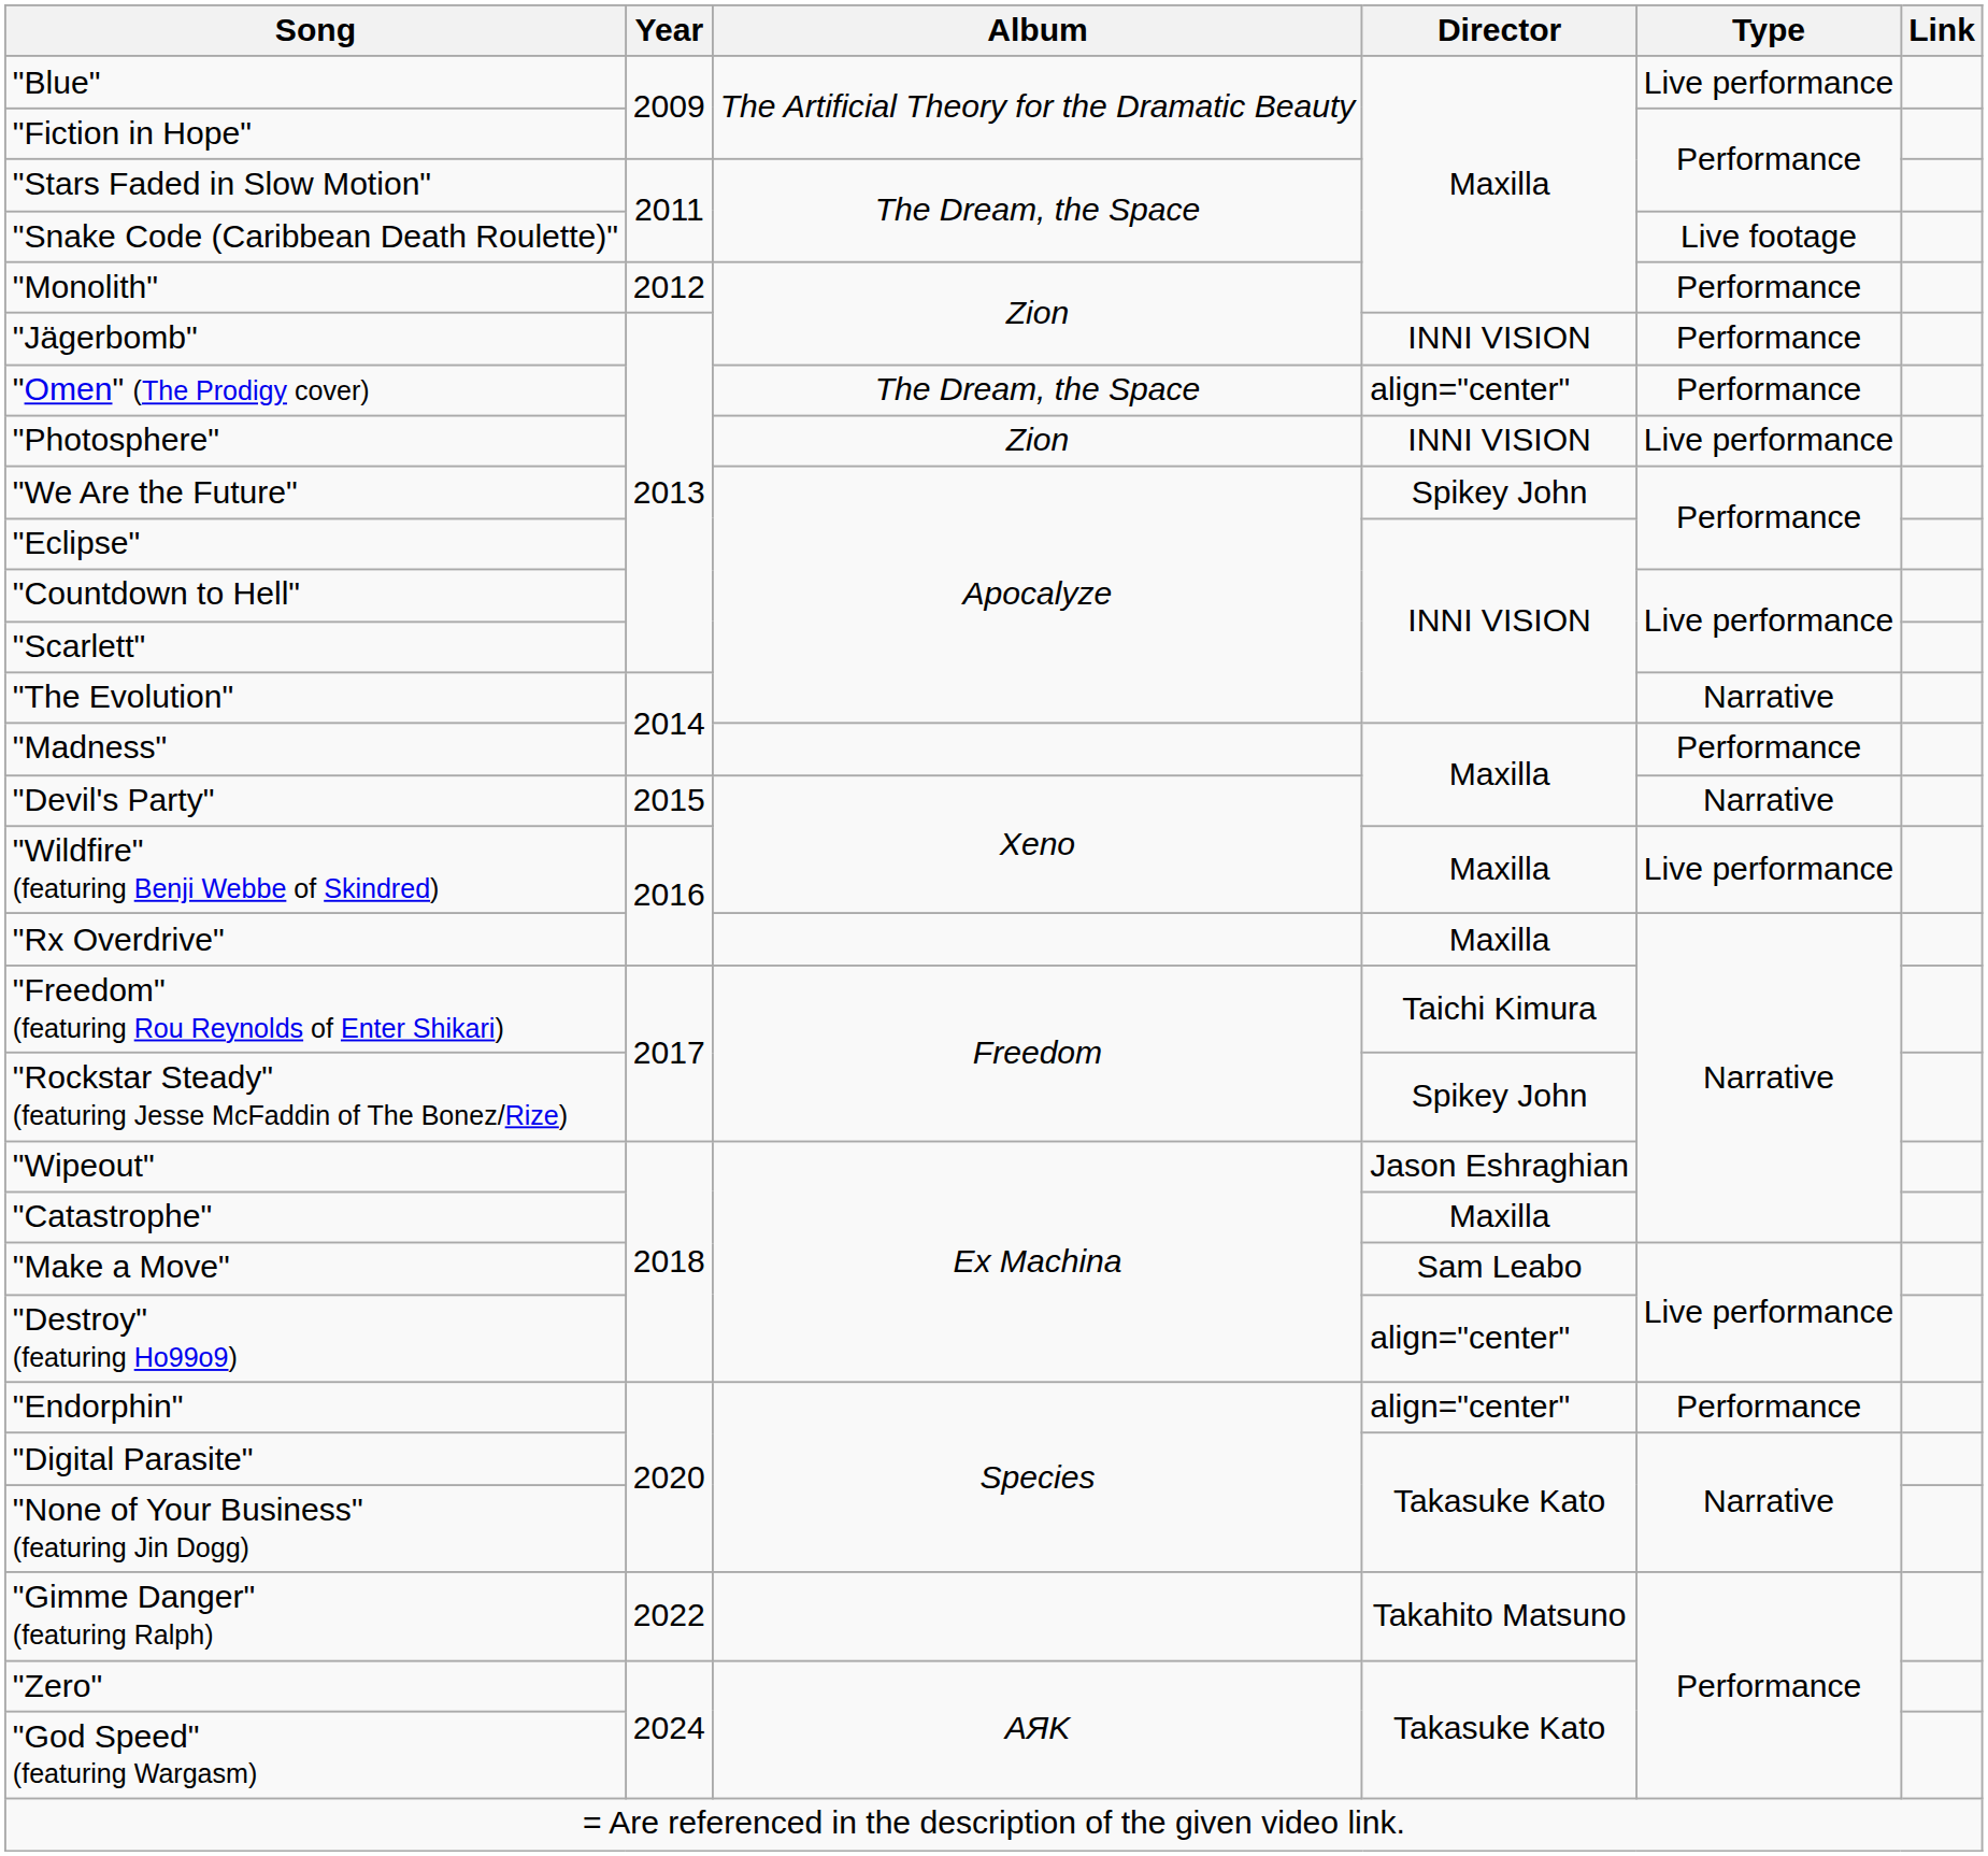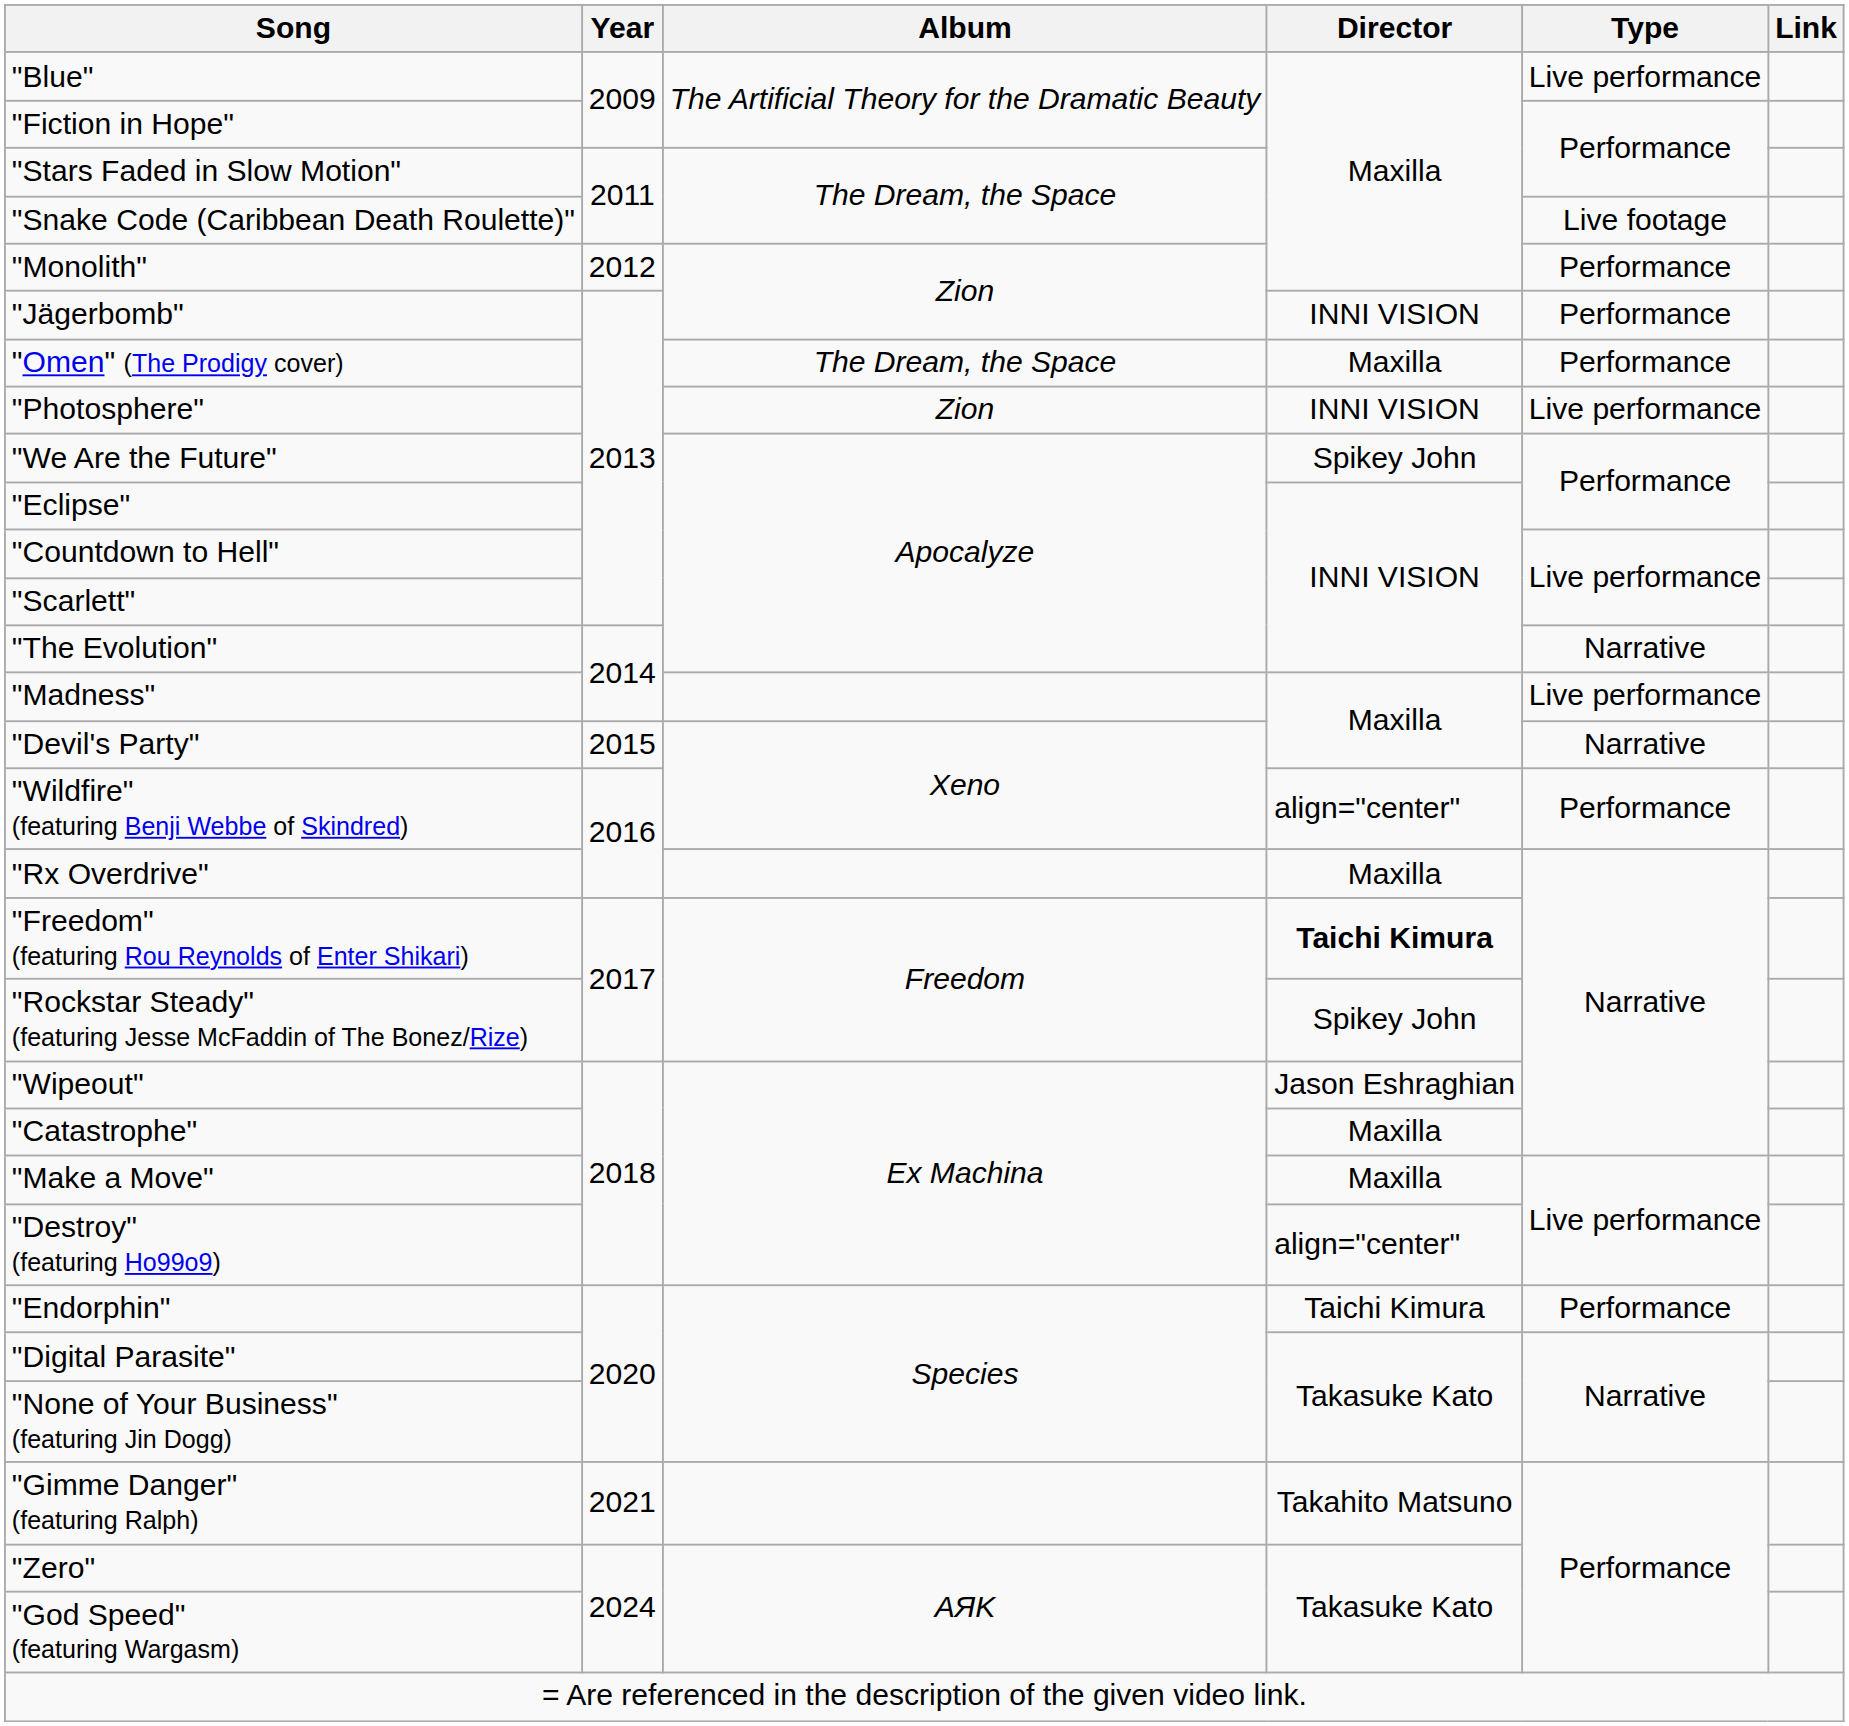"Omen" (The Prodigy cover) | Director: align="center" -> Maxilla
"Madness" | Type: Performance -> Live performance
"Wildfire" (featuring Benji Webbe of Skindred) | Director: Maxilla -> align="center"
"Wildfire" (featuring Benji Webbe of Skindred) | Type: Live performance -> Performance
"Freedom" (featuring Rou Reynolds of Enter Shikari) | Director: normal -> bold
"Make a Move" | Director: Sam Leabo -> Maxilla
"Endorphin" | Director: align="center" -> Taichi Kimura
"Gimme Danger" (featuring Ralph) | Year: 2022 -> 2021
